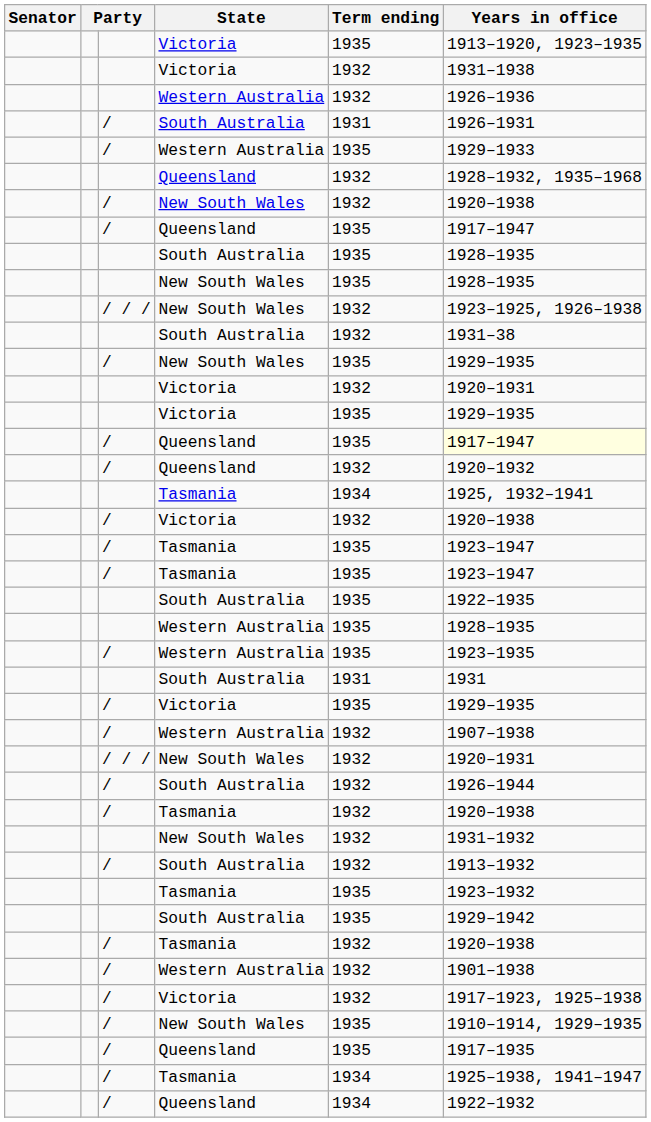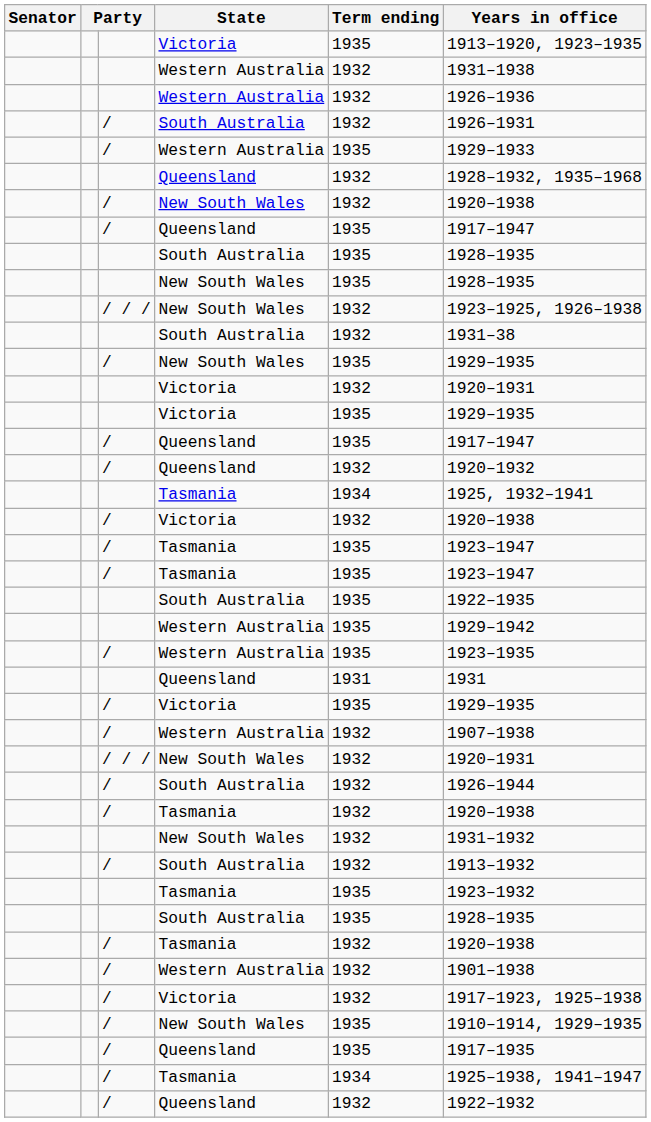row 3 | State: Victoria -> Western Australia
row 5 | Term ending: 1931 -> 1932
row 17 | Years in office: lightyellow background -> no background
row 24 | Years in office: 1928–1935 -> 1929–1942
row 26 | State: South Australia -> Queensland
row 35 | Years in office: 1929–1942 -> 1928–1935
row 42 | Term ending: 1934 -> 1932
